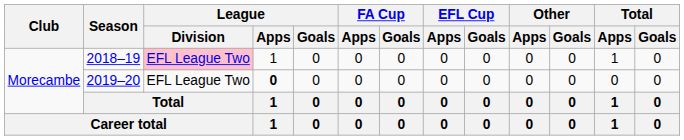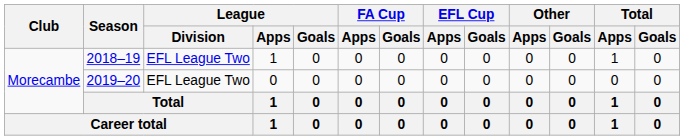2018–19 | League / Division: pink background -> no background
2019–20 | League / Apps: bold -> normal
